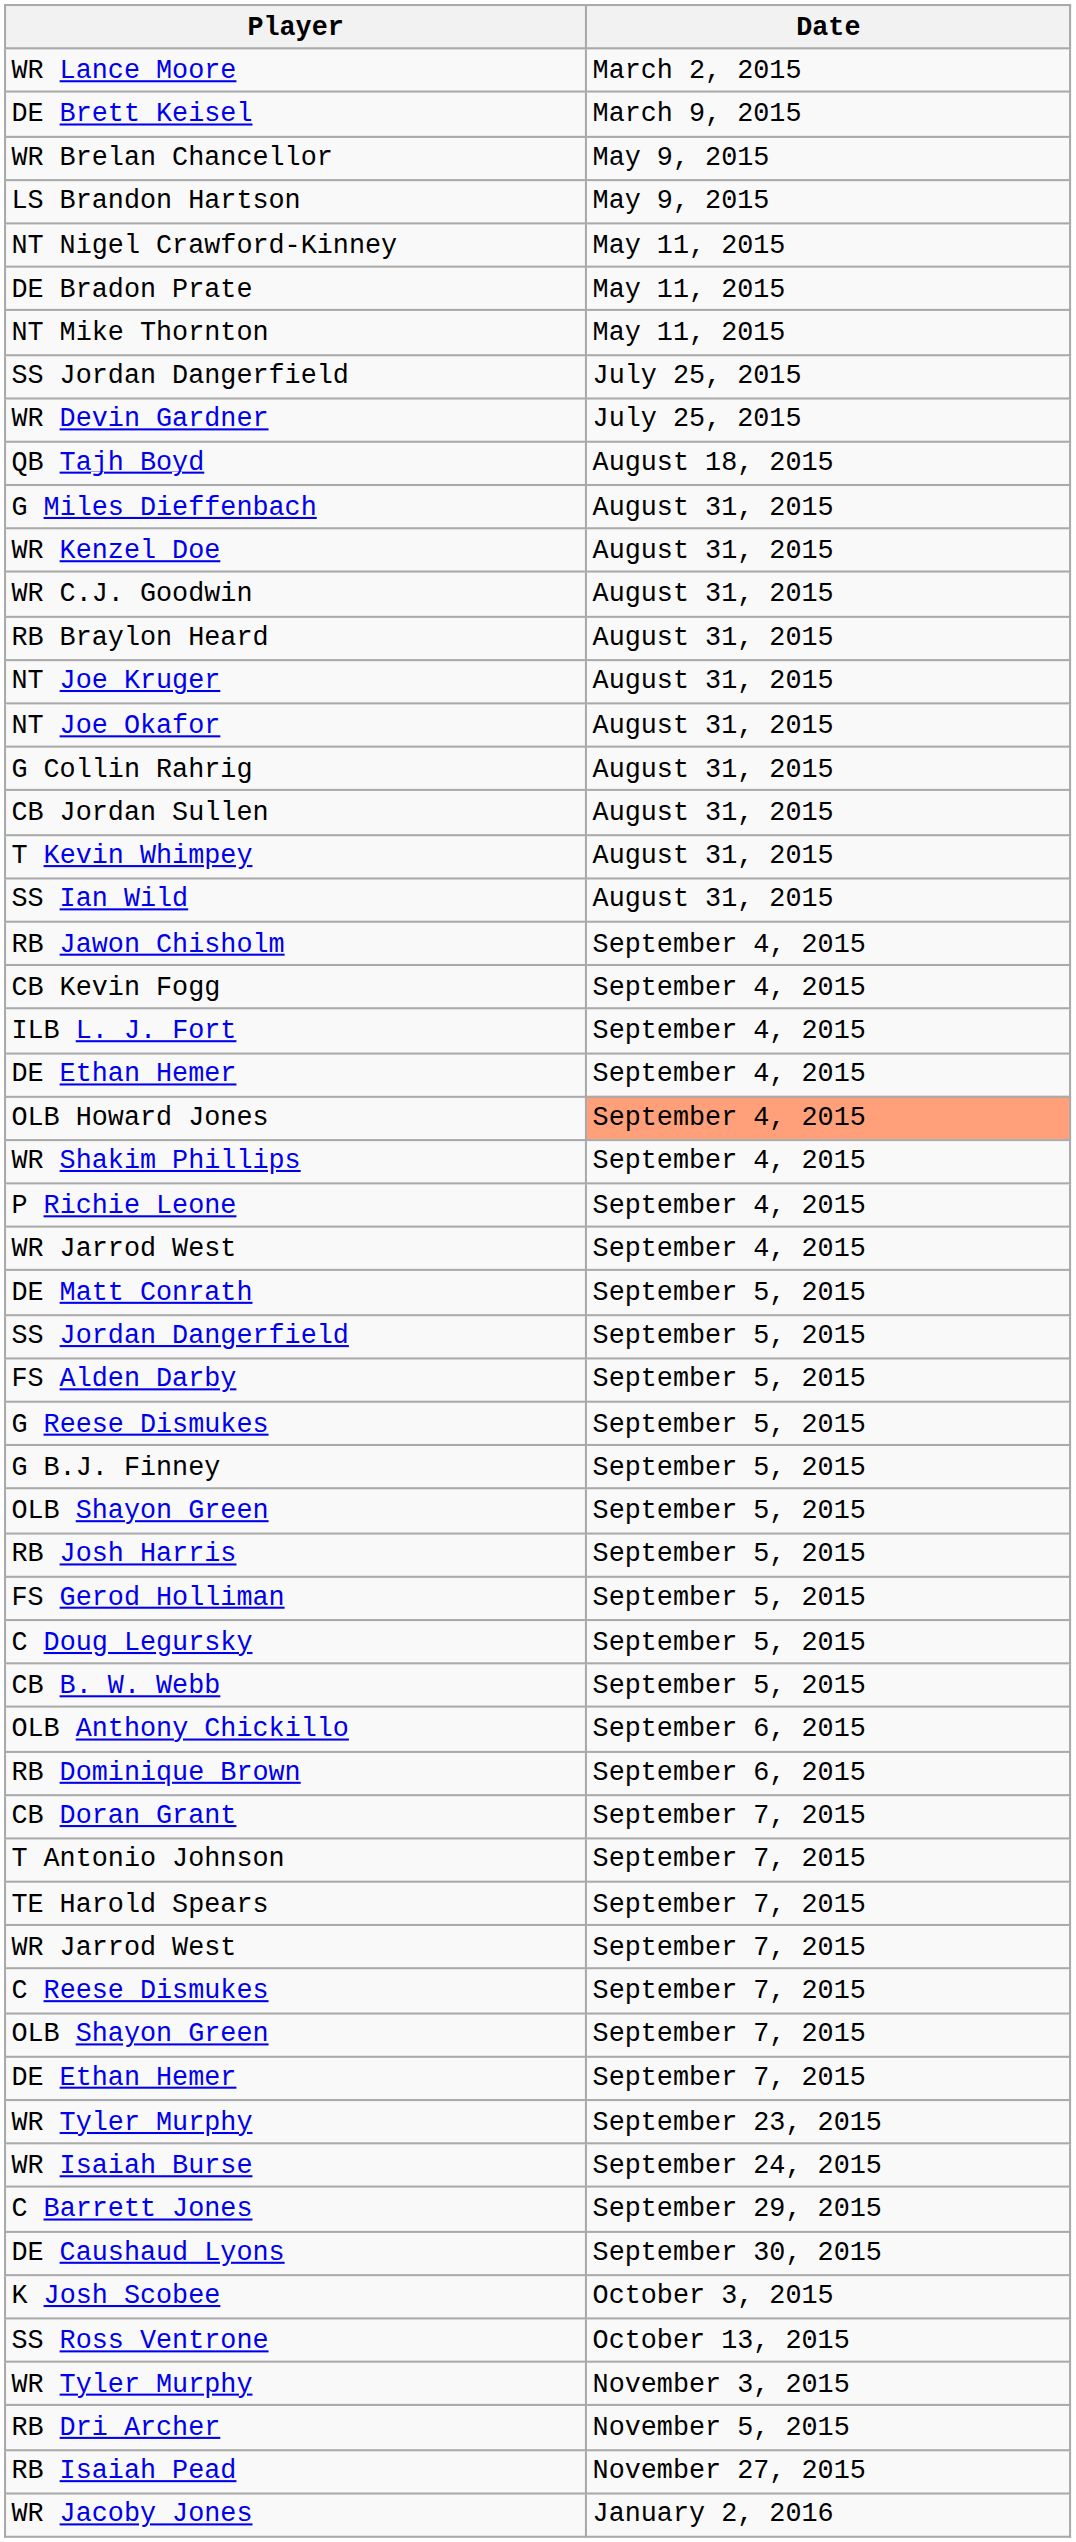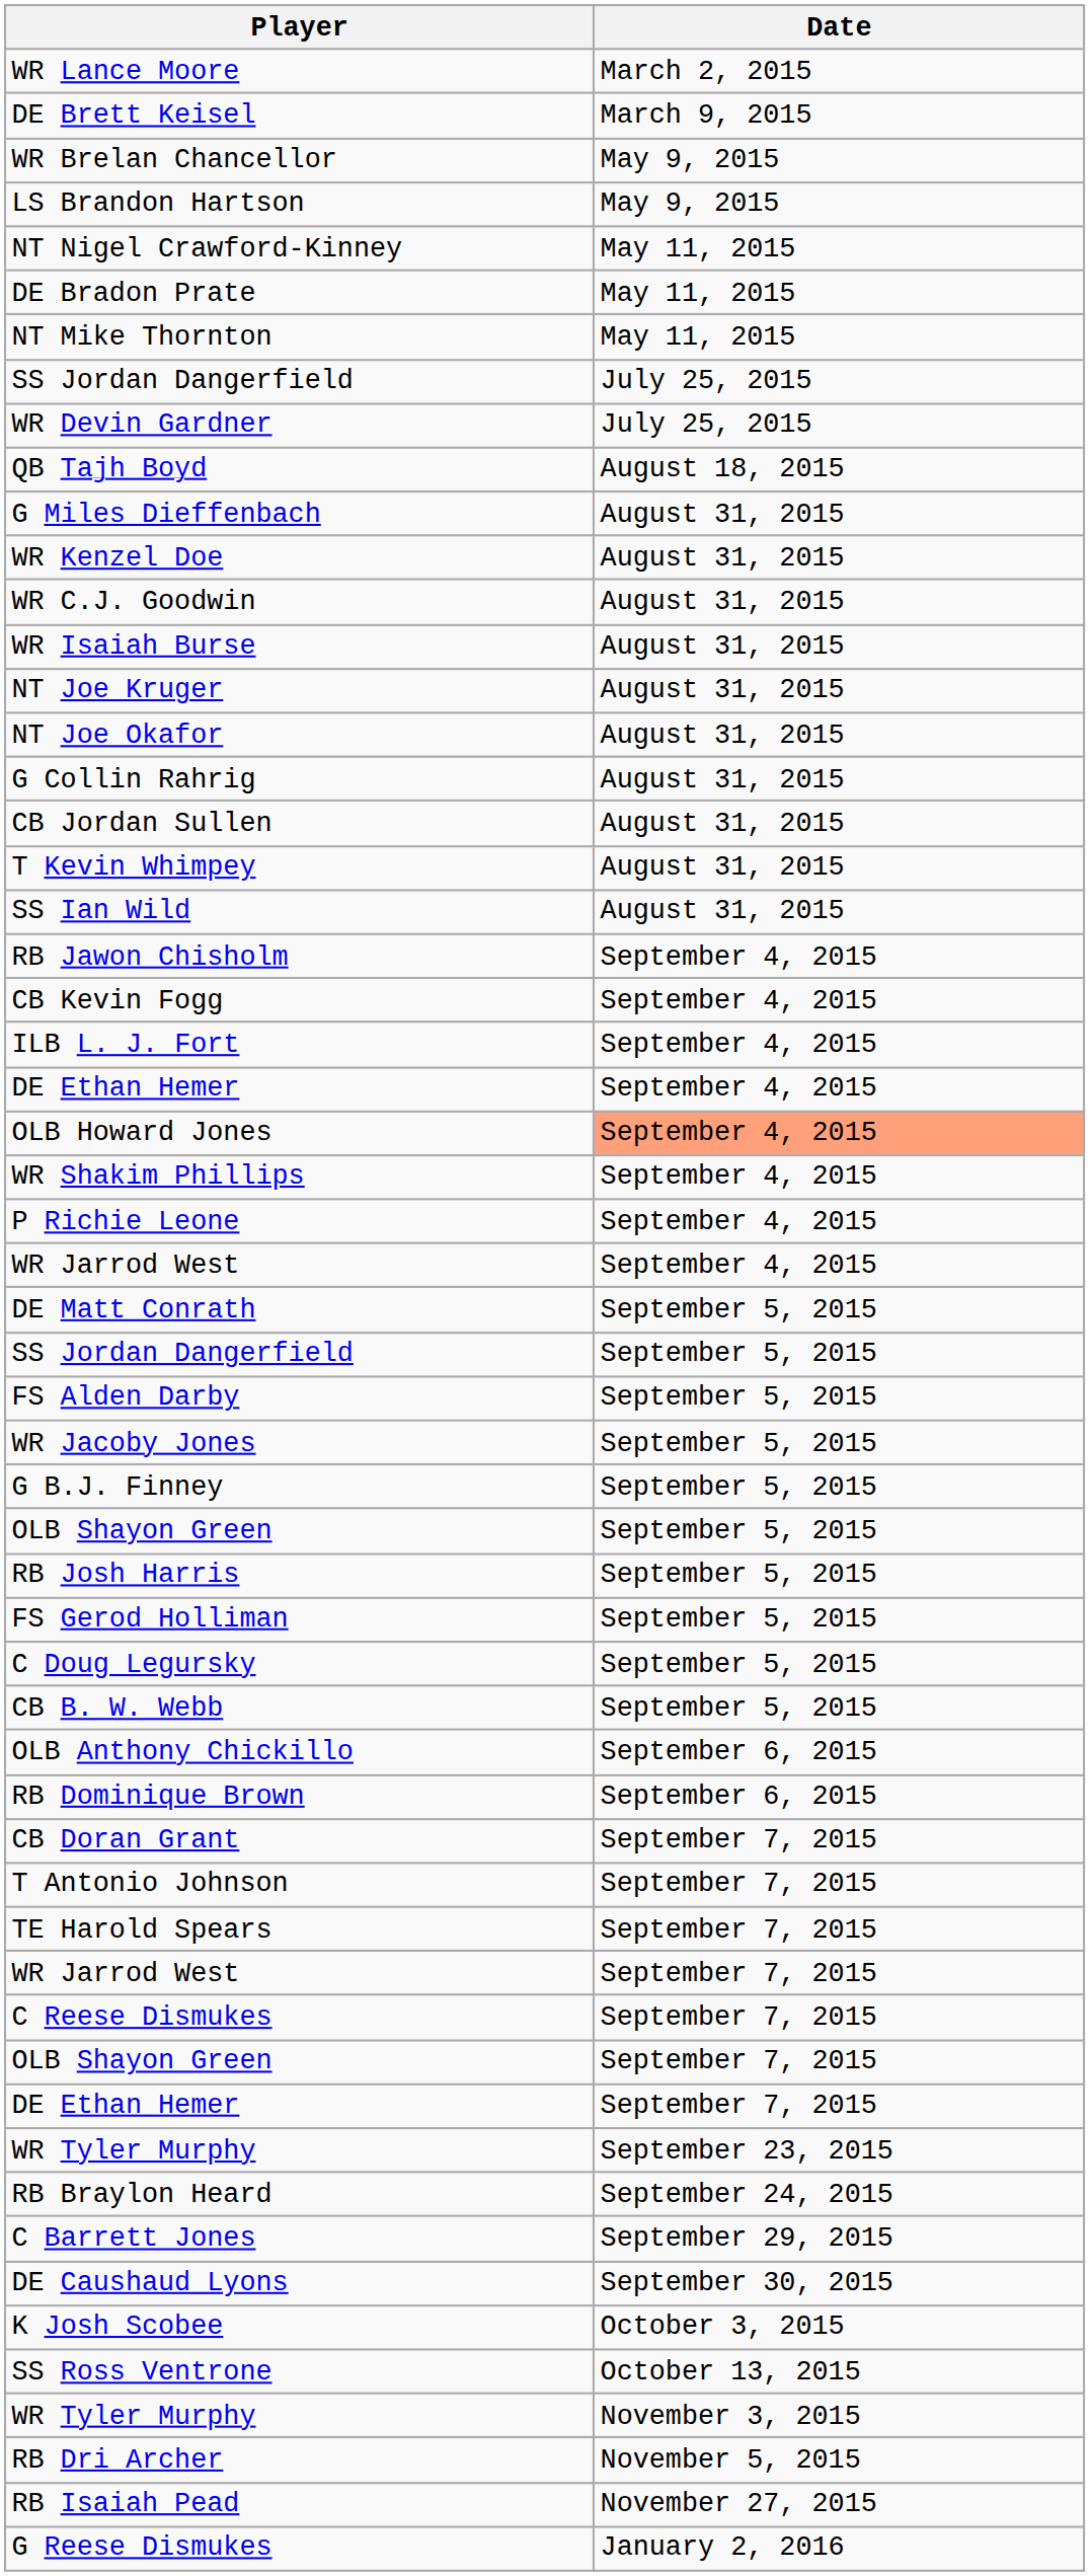row 15 | Player: RB Braylon Heard -> WR Isaiah Burse
row 33 | Player: G Reese Dismukes -> WR Jacoby Jones
row 50 | Player: WR Isaiah Burse -> RB Braylon Heard
row 58 | Player: WR Jacoby Jones -> G Reese Dismukes
